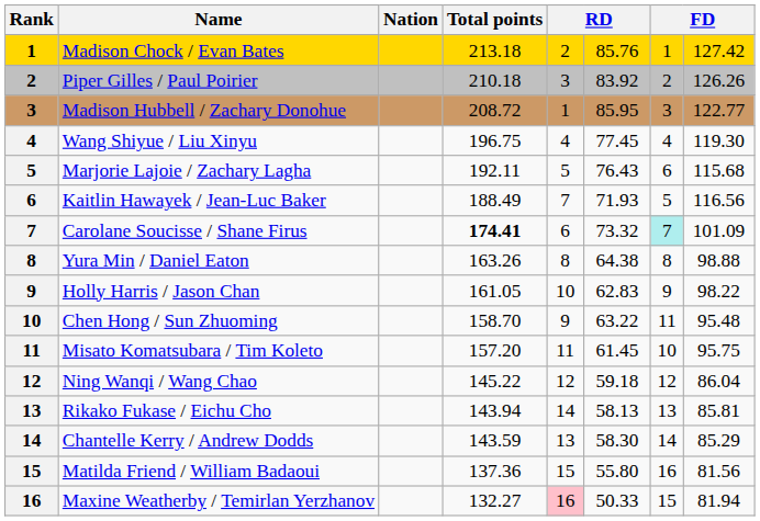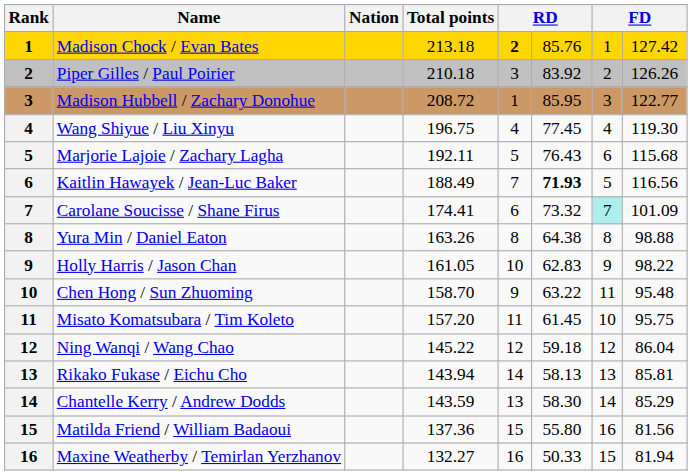Madison Chock / Evan Bates | column 5: normal -> bold
Kaitlin Hawayek / Jean-Luc Baker | column 6: normal -> bold
Carolane Soucisse / Shane Firus | Total points: bold -> normal
Maxine Weatherby / Temirlan Yerzhanov | column 5: pink background -> no background
